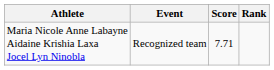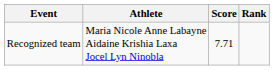columns swapped: Athlete <-> Event
